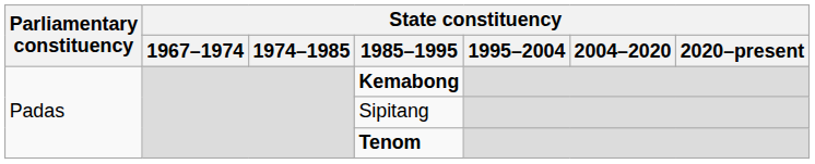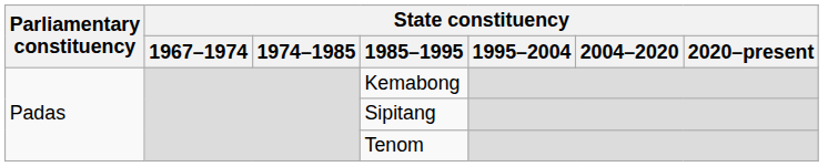Kemabong | State constituency / 1985–1995: bold -> normal
Tenom | State constituency / 1985–1995: bold -> normal
